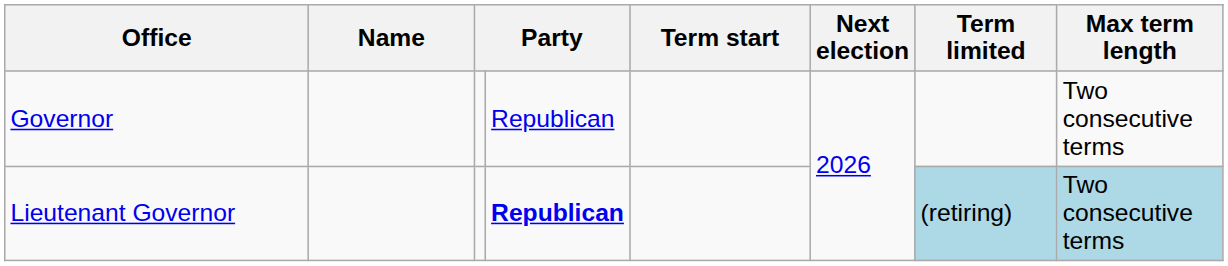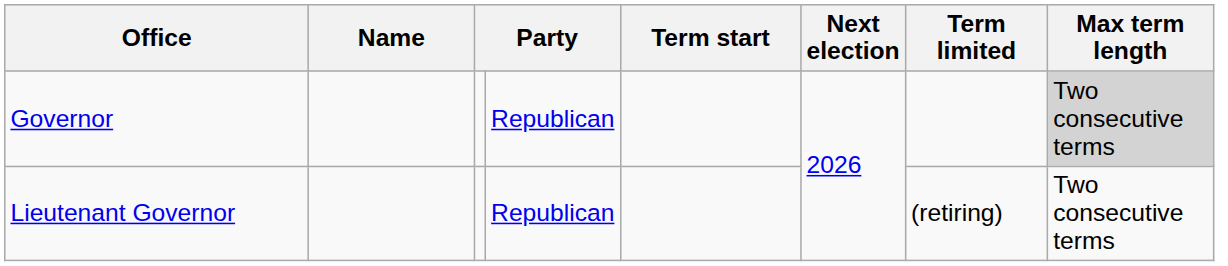Governor | Max term length: no background -> lightgrey background
Lieutenant Governor | column 4: bold -> normal
Lieutenant Governor | Term limited: lightblue background -> no background
Lieutenant Governor | Max term length: lightblue background -> no background
